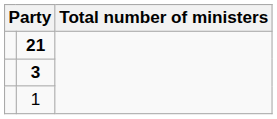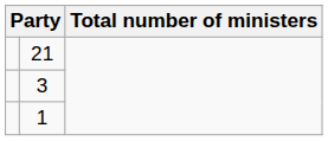21 | column 2: bold -> normal
3 | column 2: bold -> normal
